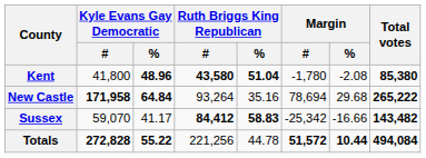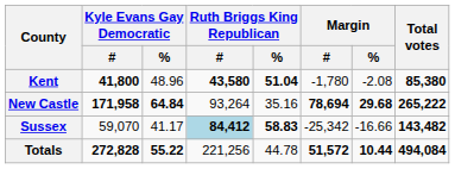Kent | Kyle Evans Gay Democratic / #: normal -> bold
Kent | Kyle Evans Gay Democratic / %: bold -> normal
New Castle | Margin / #: normal -> bold
New Castle | Margin / %: normal -> bold
Sussex | Ruth Briggs King Republican / #: no background -> lightblue background
